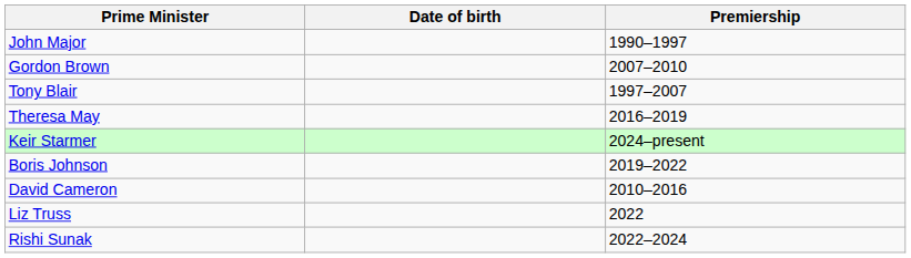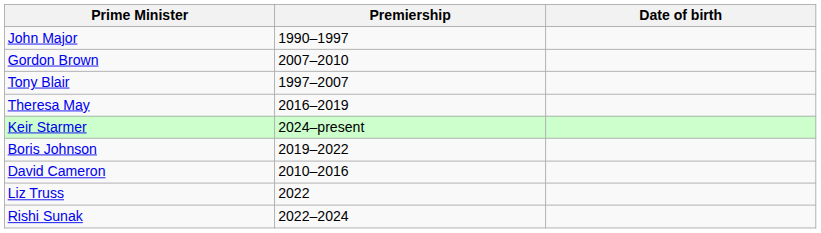columns swapped: Date of birth <-> Premiership
